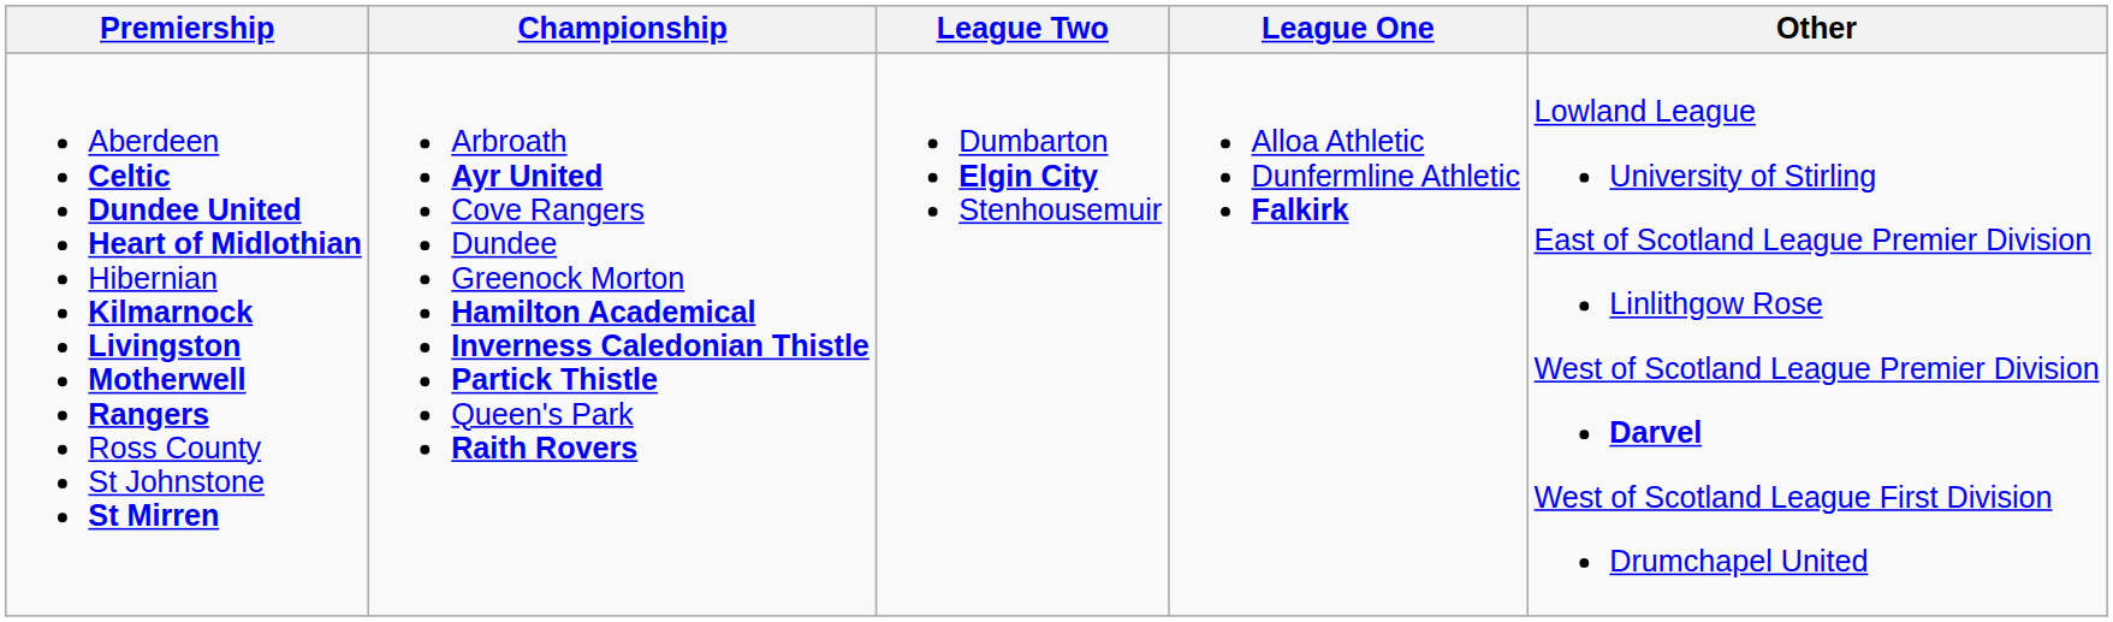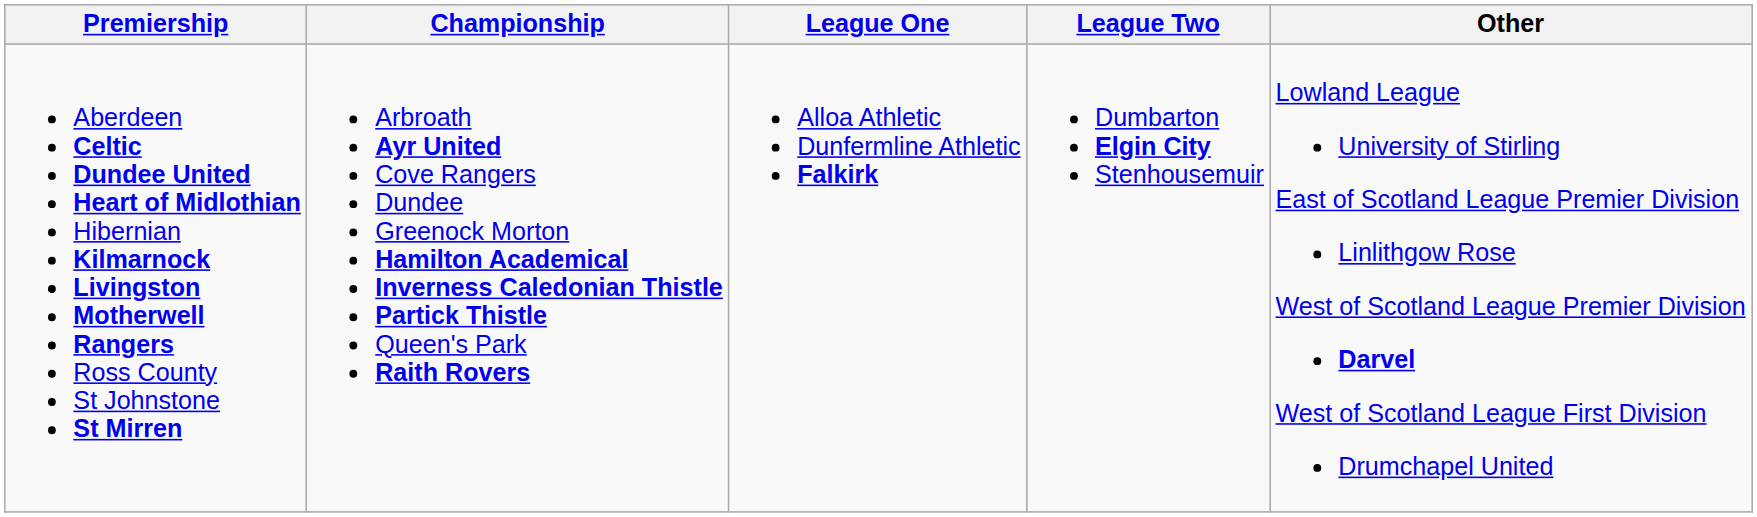columns swapped: League One <-> League Two
